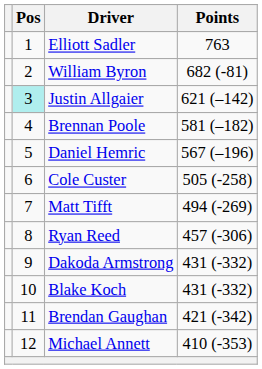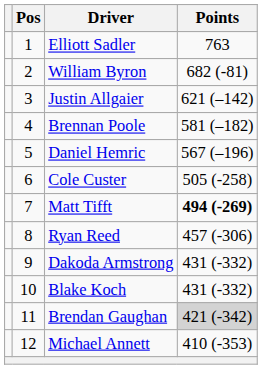Justin Allgaier | Pos: paleturquoise background -> no background
Matt Tifft | Points: normal -> bold
Brendan Gaughan | Points: no background -> lightgrey background
